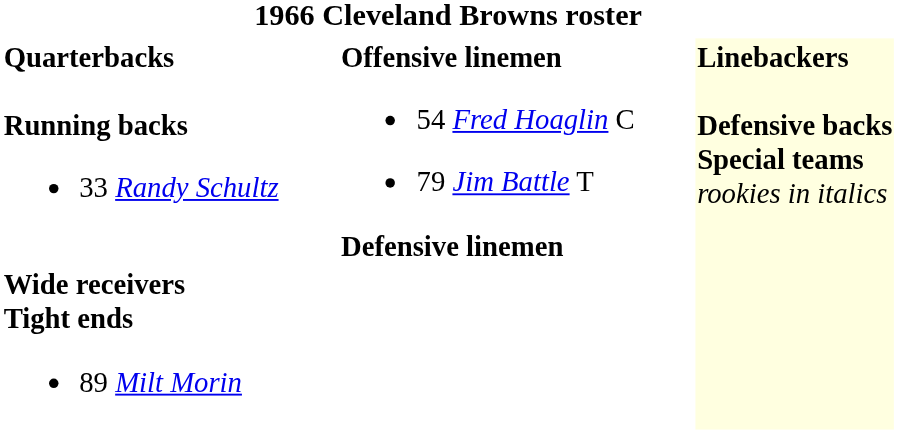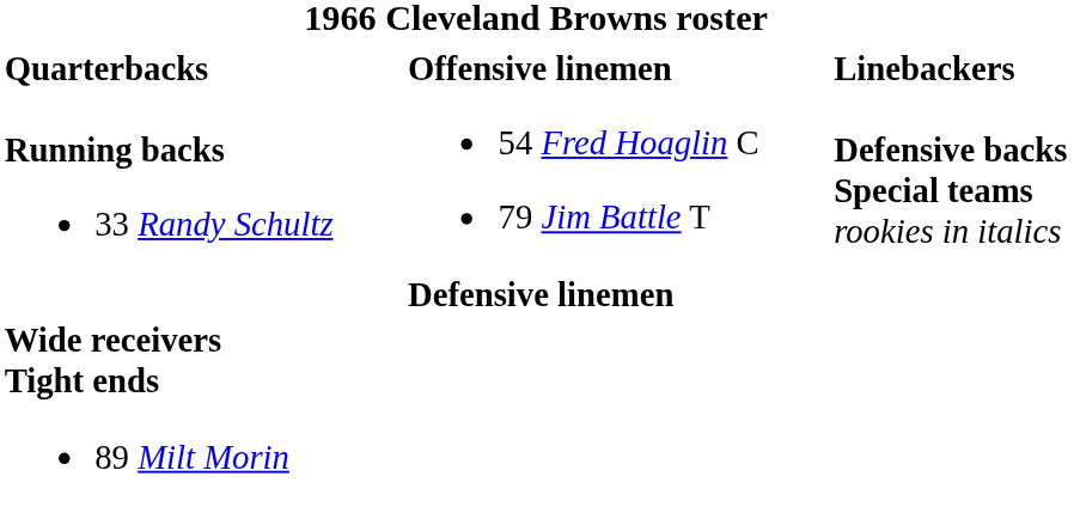row 2 | column 3: lightyellow background -> no background
